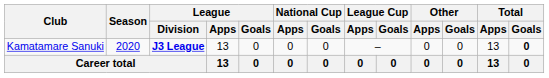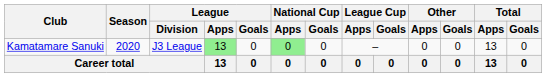Kamatamare Sanuki | League / Division: bold -> normal
Kamatamare Sanuki | League / Apps: no background -> lightgreen background
Kamatamare Sanuki | National Cup / Apps: no background -> lightgreen background
Kamatamare Sanuki | Total / Goals: bold -> normal
